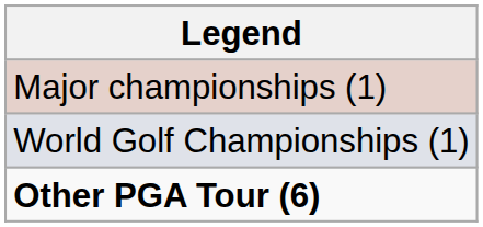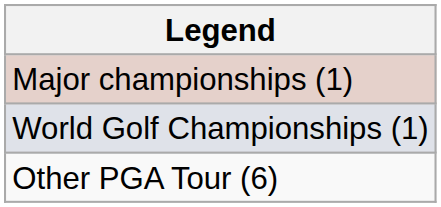row 4 | column 1: bold -> normal
